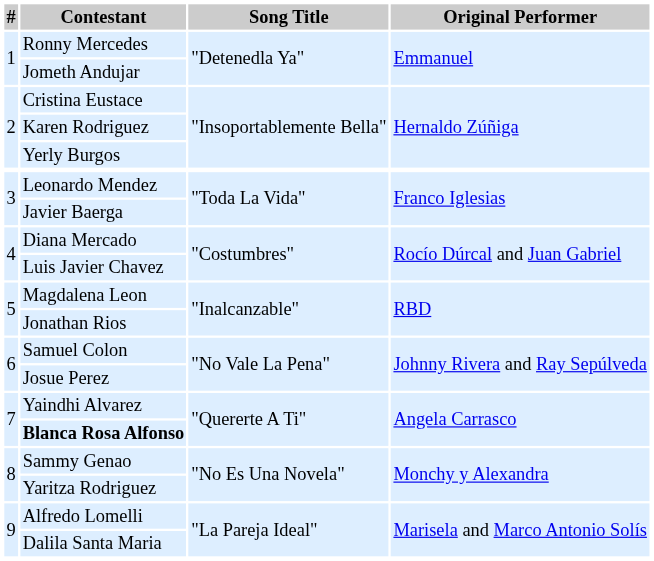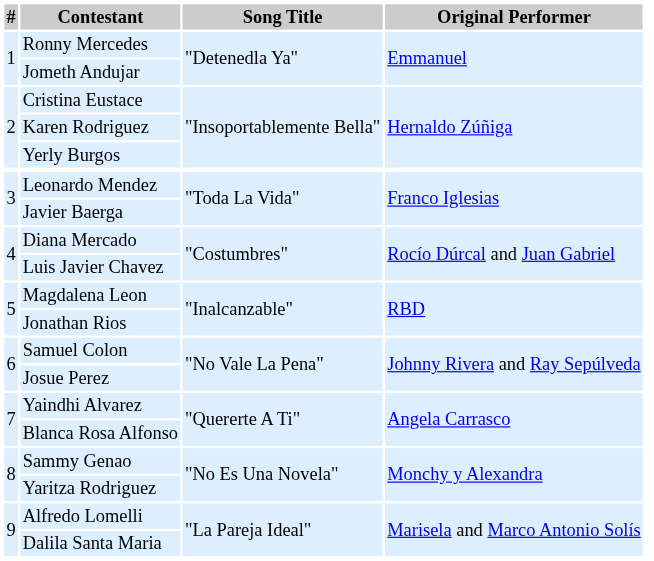Blanca Rosa Alfonso | Contestant: bold -> normal
